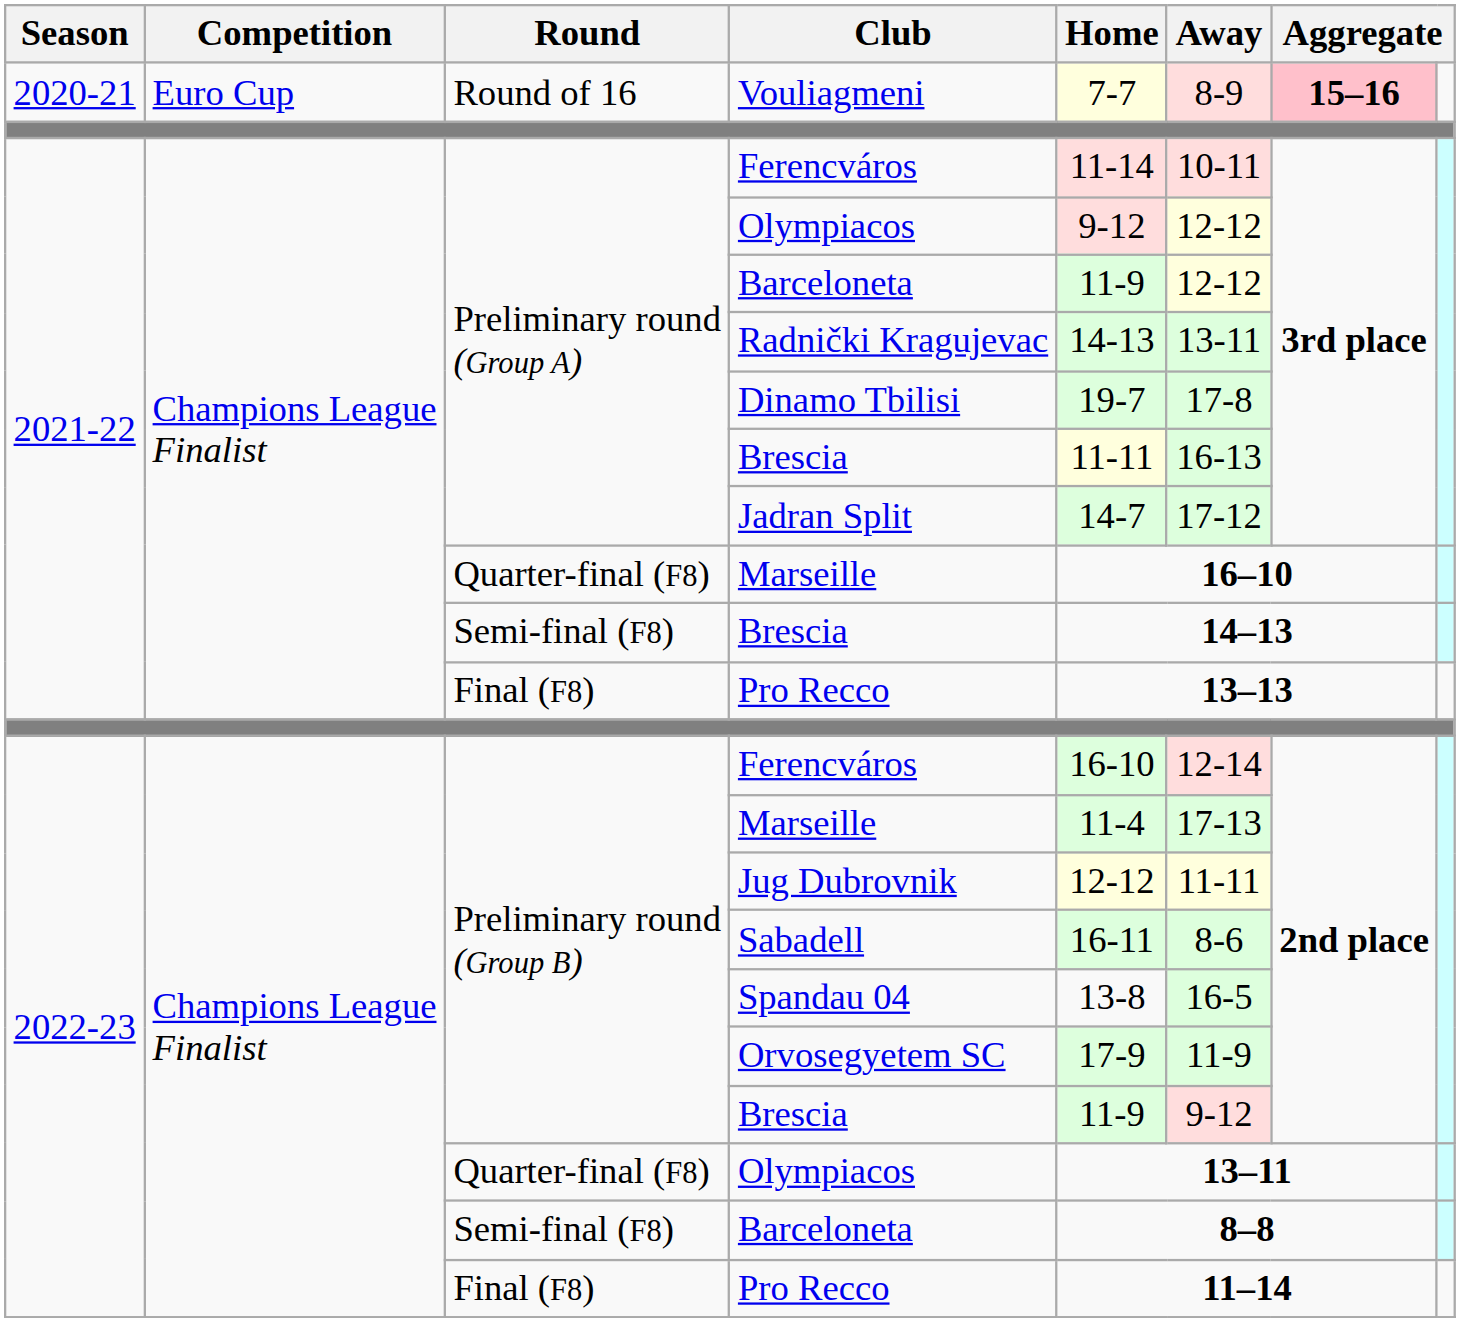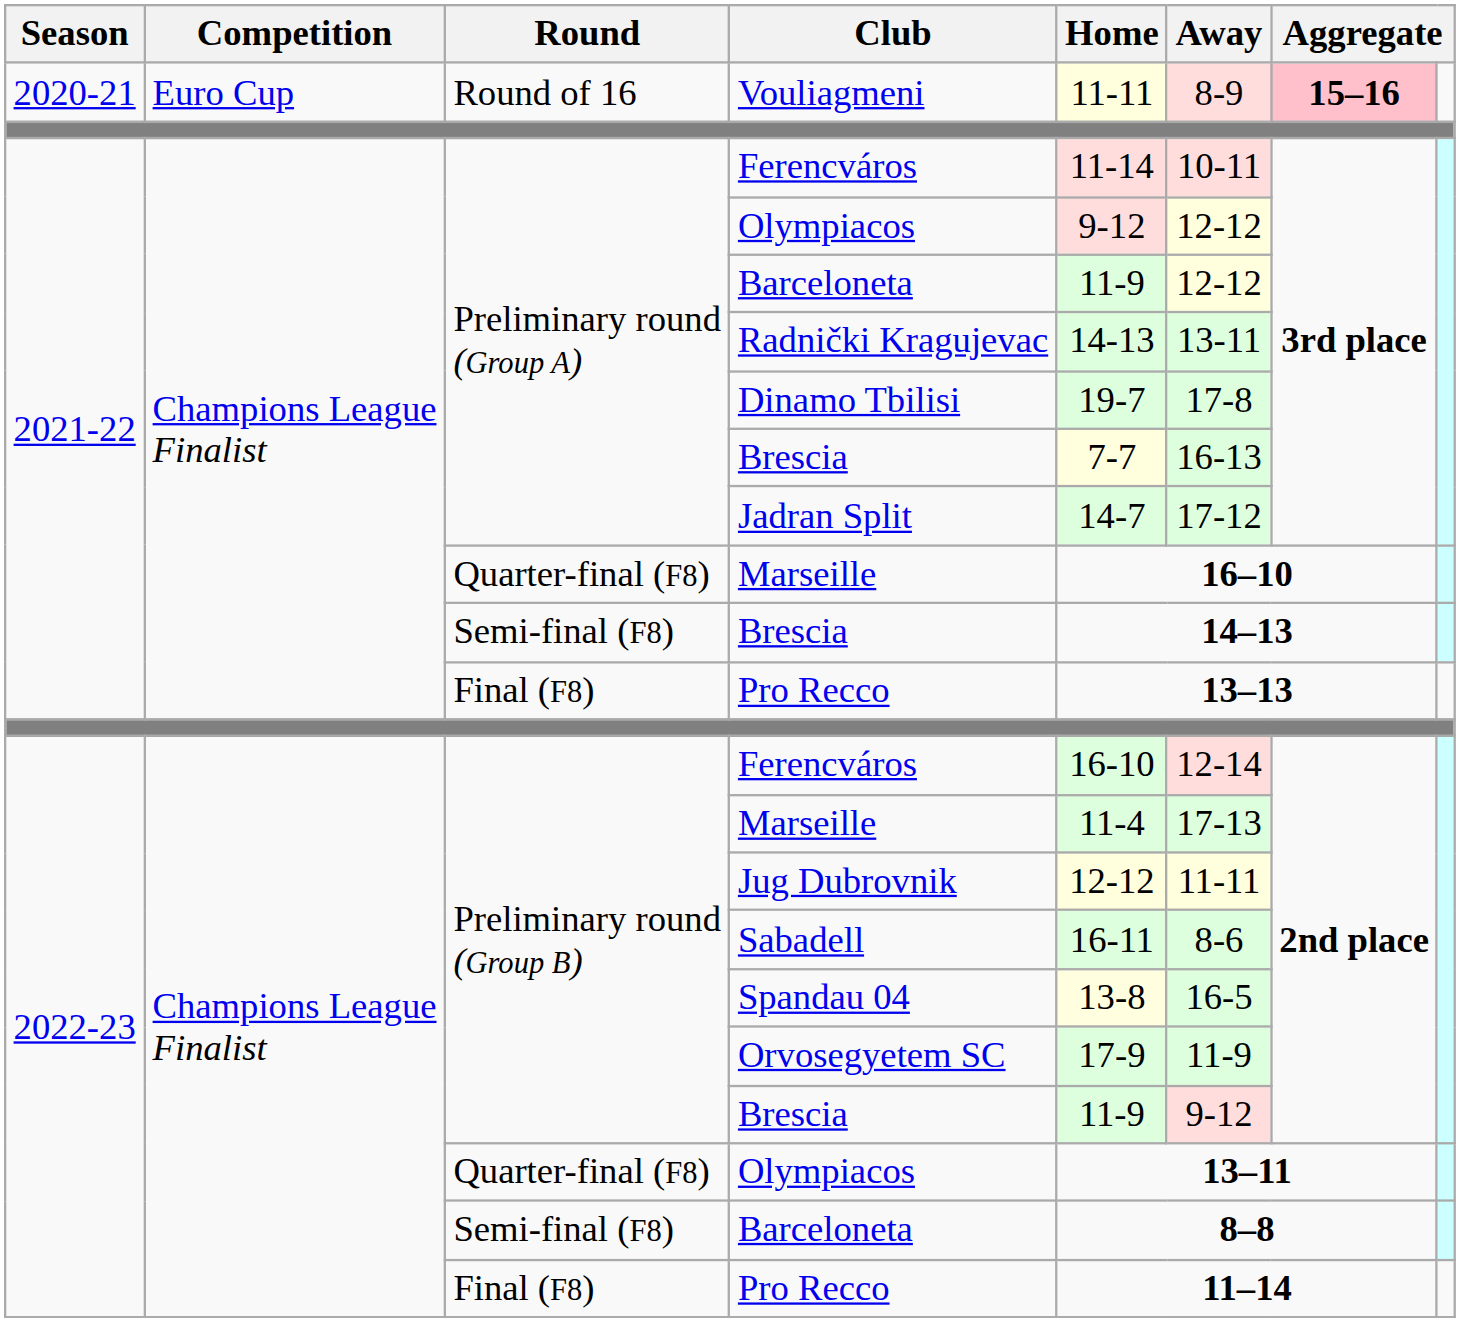Vouliagmeni | Home: 7-7 -> 11-11
Preliminary round (Group A) / Brescia | Home: 11-11 -> 7-7
Spandau 04 | Home: no background -> lightyellow background
